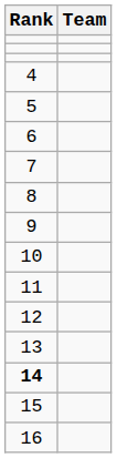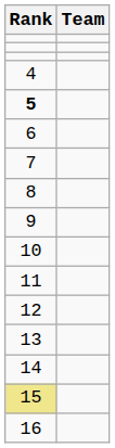row 6 | Rank: normal -> bold
row 15 | Rank: bold -> normal
row 16 | Rank: no background -> khaki background
